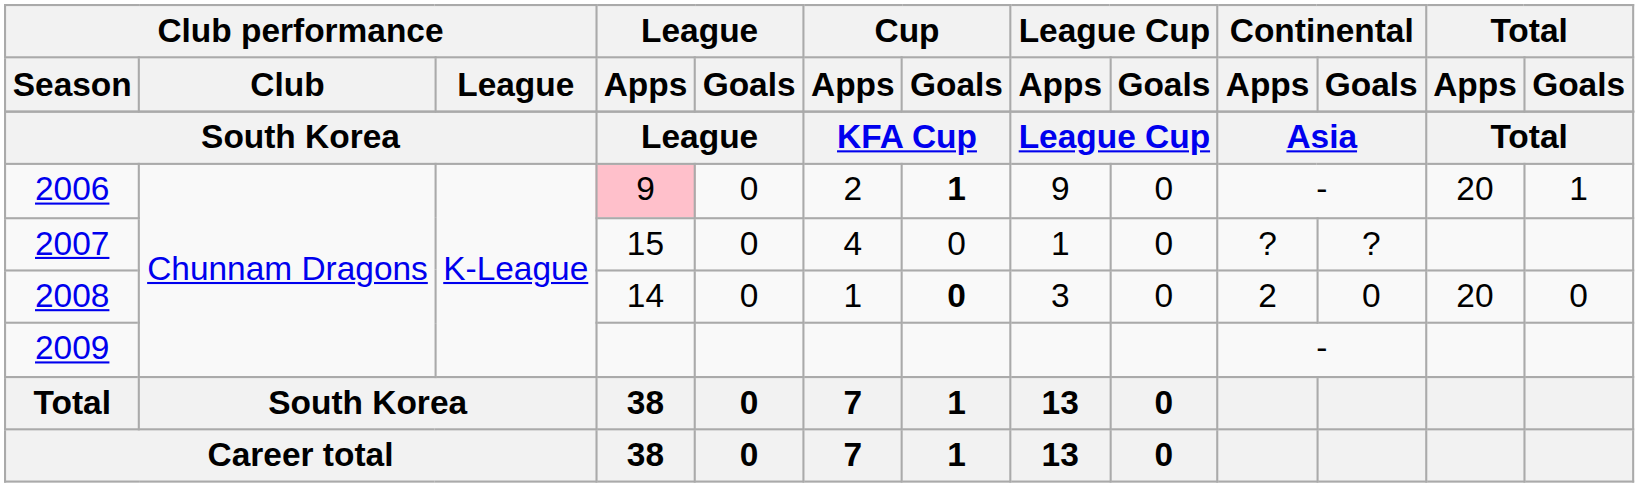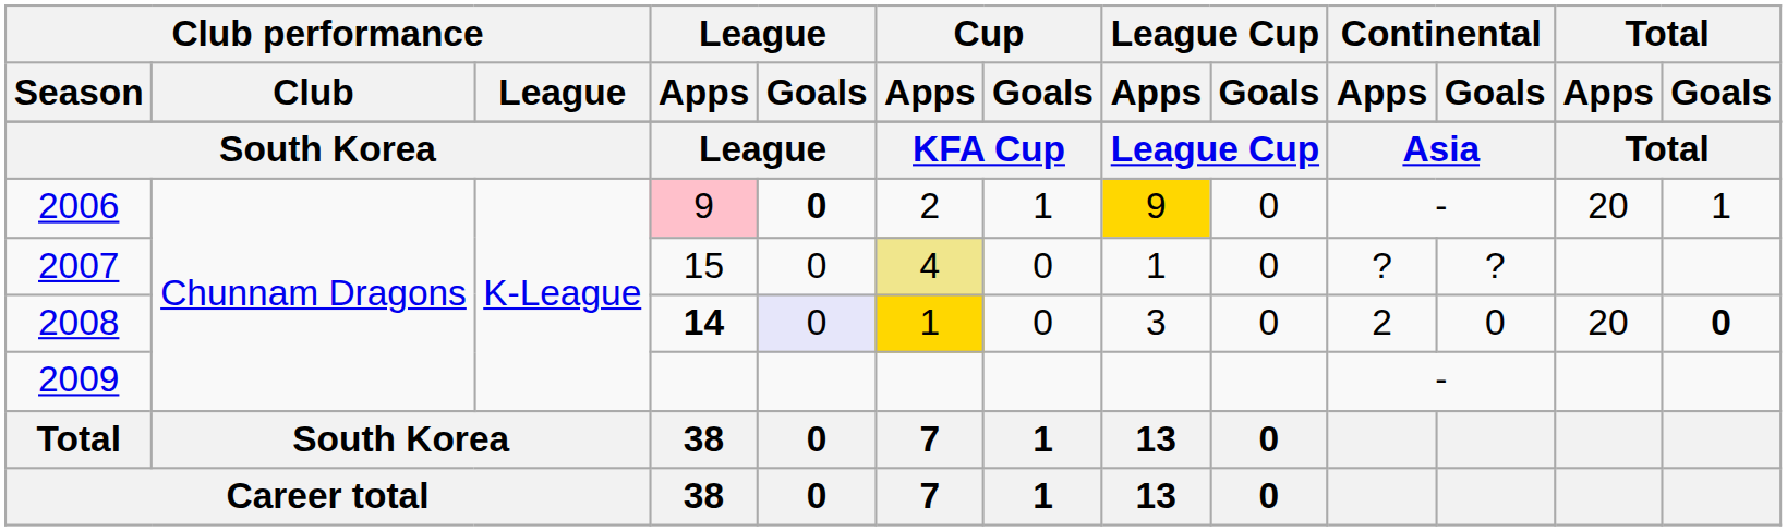2006 | League / Goals: normal -> bold
2006 | Cup / Goals: bold -> normal
2006 | League Cup / Apps: no background -> gold background
2007 | Cup / Apps: no background -> khaki background
2008 | League / Apps: normal -> bold
2008 | League / Goals: no background -> lavender background
2008 | Cup / Apps: no background -> gold background
2008 | Cup / Goals: bold -> normal
2008 | Total / Goals: normal -> bold
